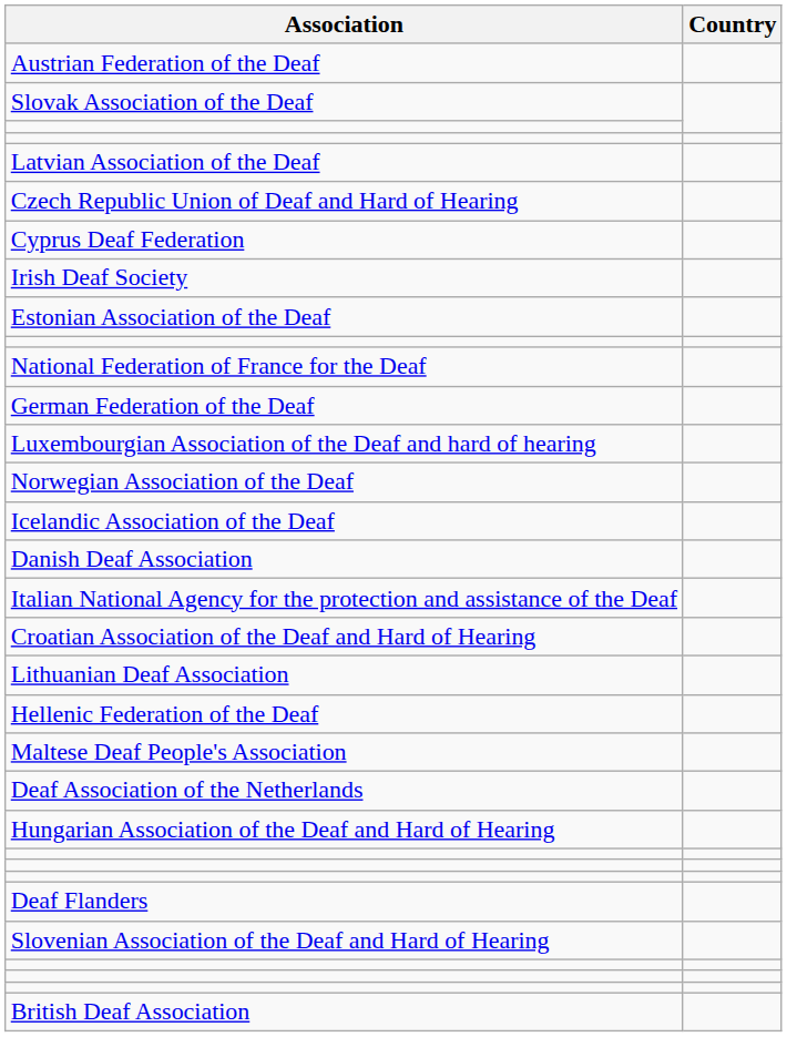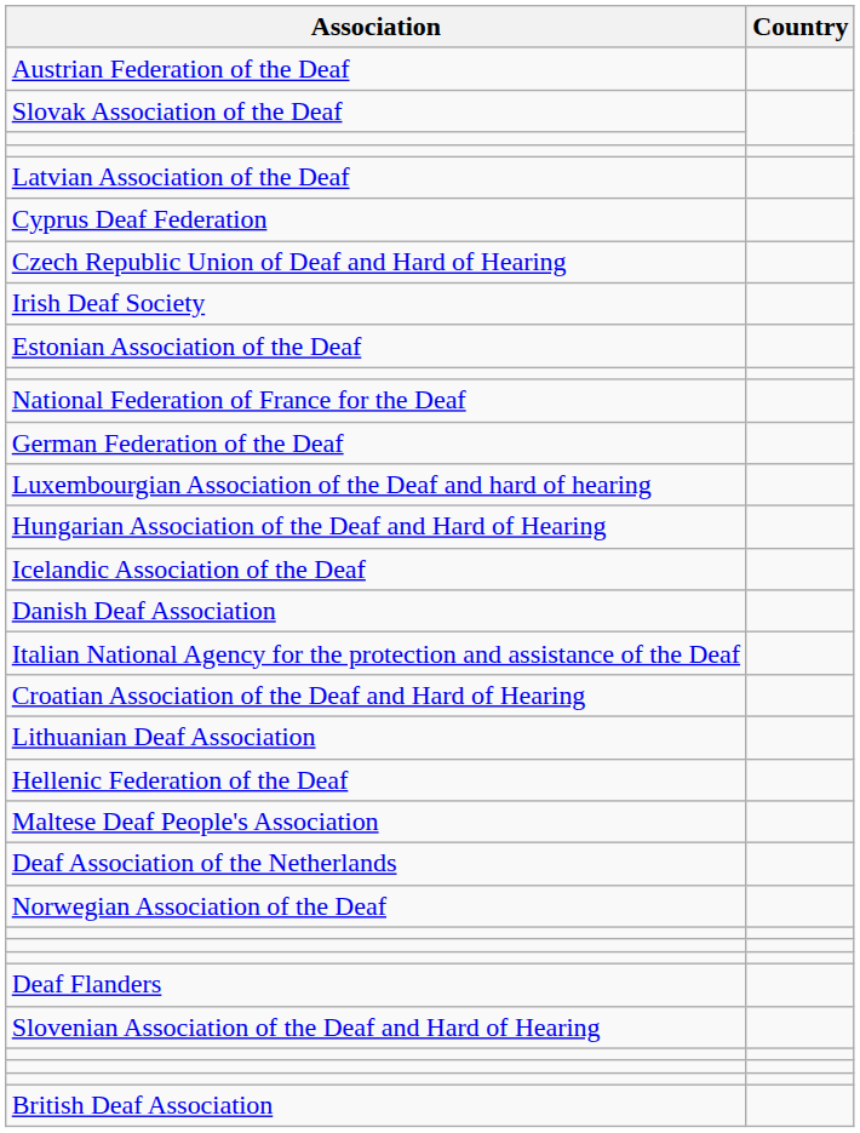row 7 | Association: Czech Republic Union of Deaf and Hard of Hearing -> Cyprus Deaf Federation
row 8 | Association: Cyprus Deaf Federation -> Czech Republic Union of Deaf and Hard of Hearing
row 15 | Association: Norwegian Association of the Deaf -> Hungarian Association of the Deaf and Hard of Hearing
row 24 | Association: Hungarian Association of the Deaf and Hard of Hearing -> Norwegian Association of the Deaf
